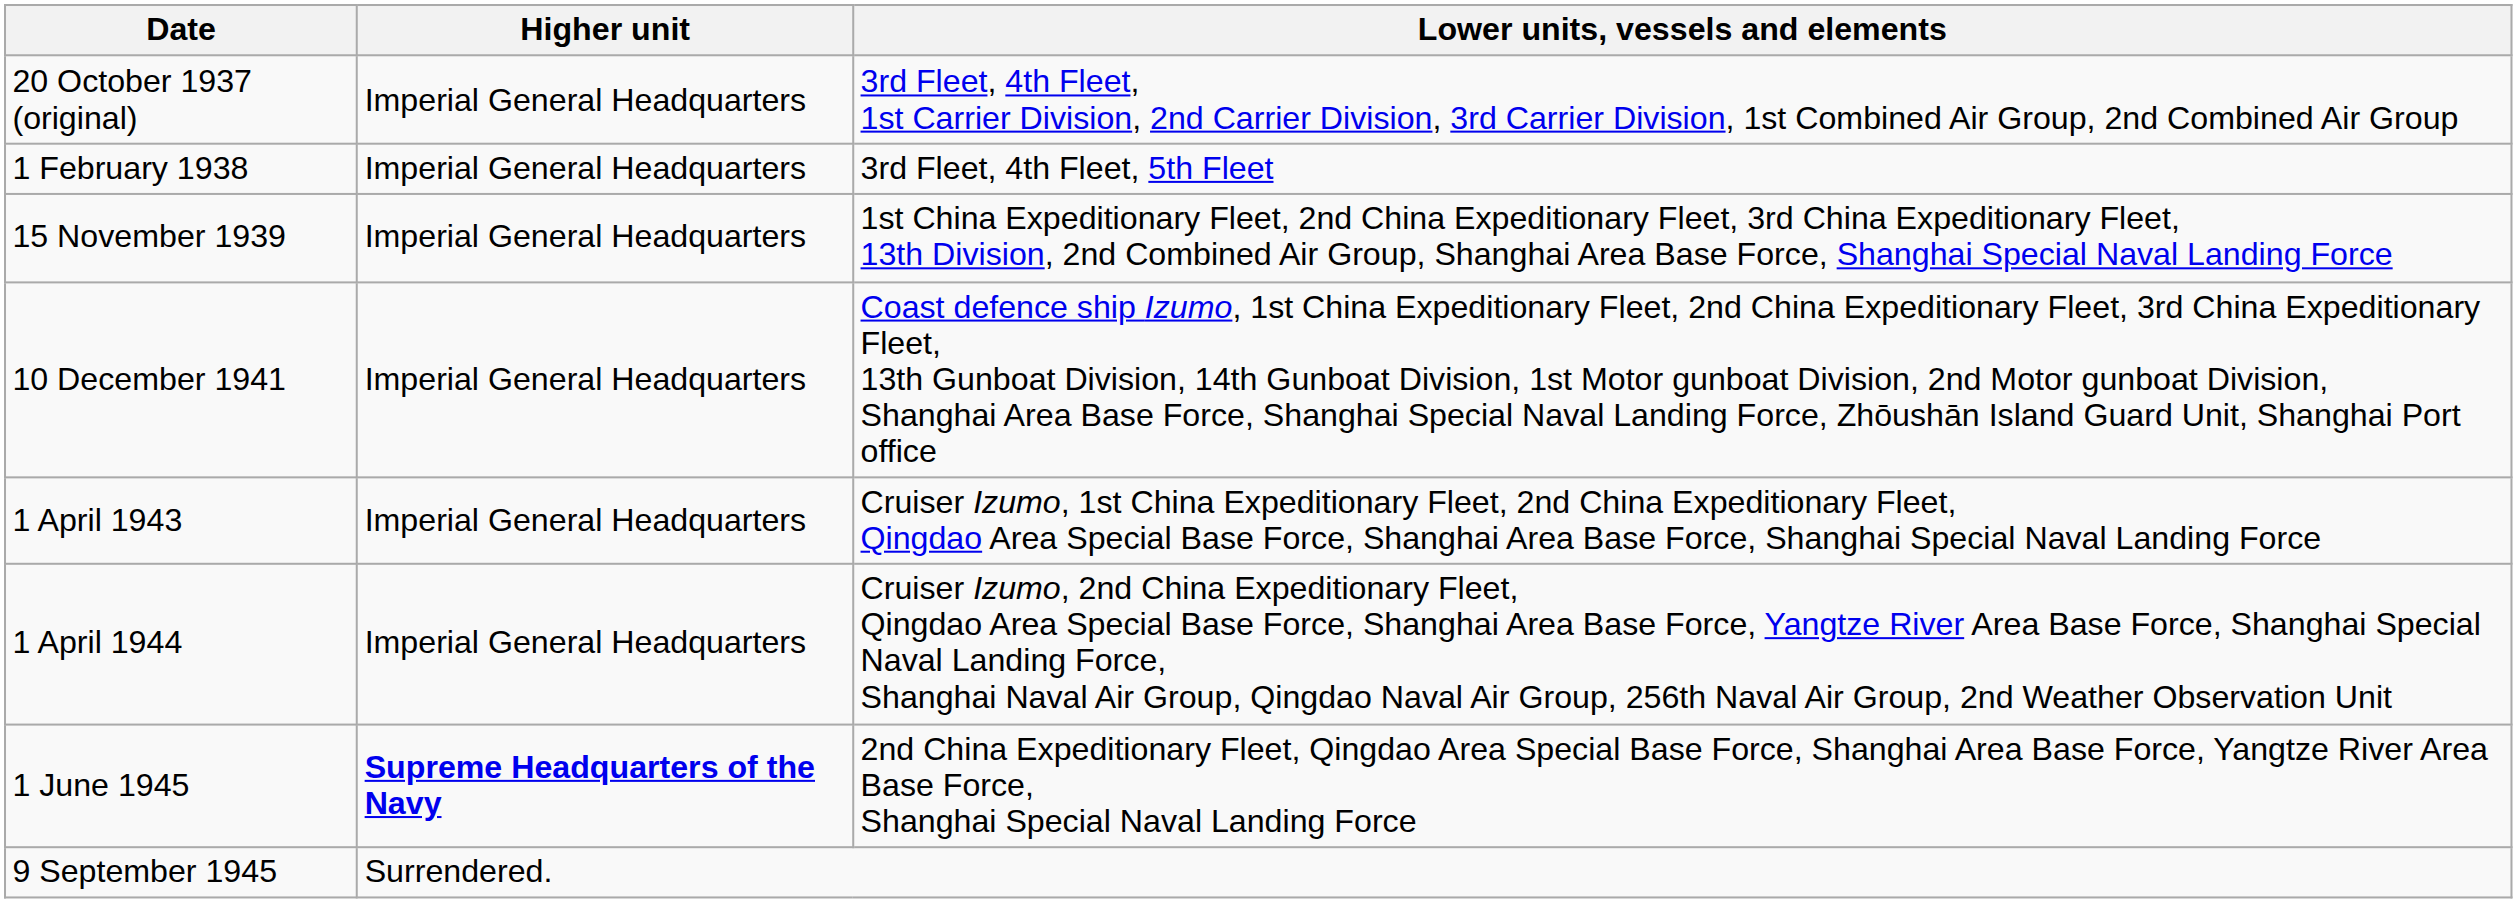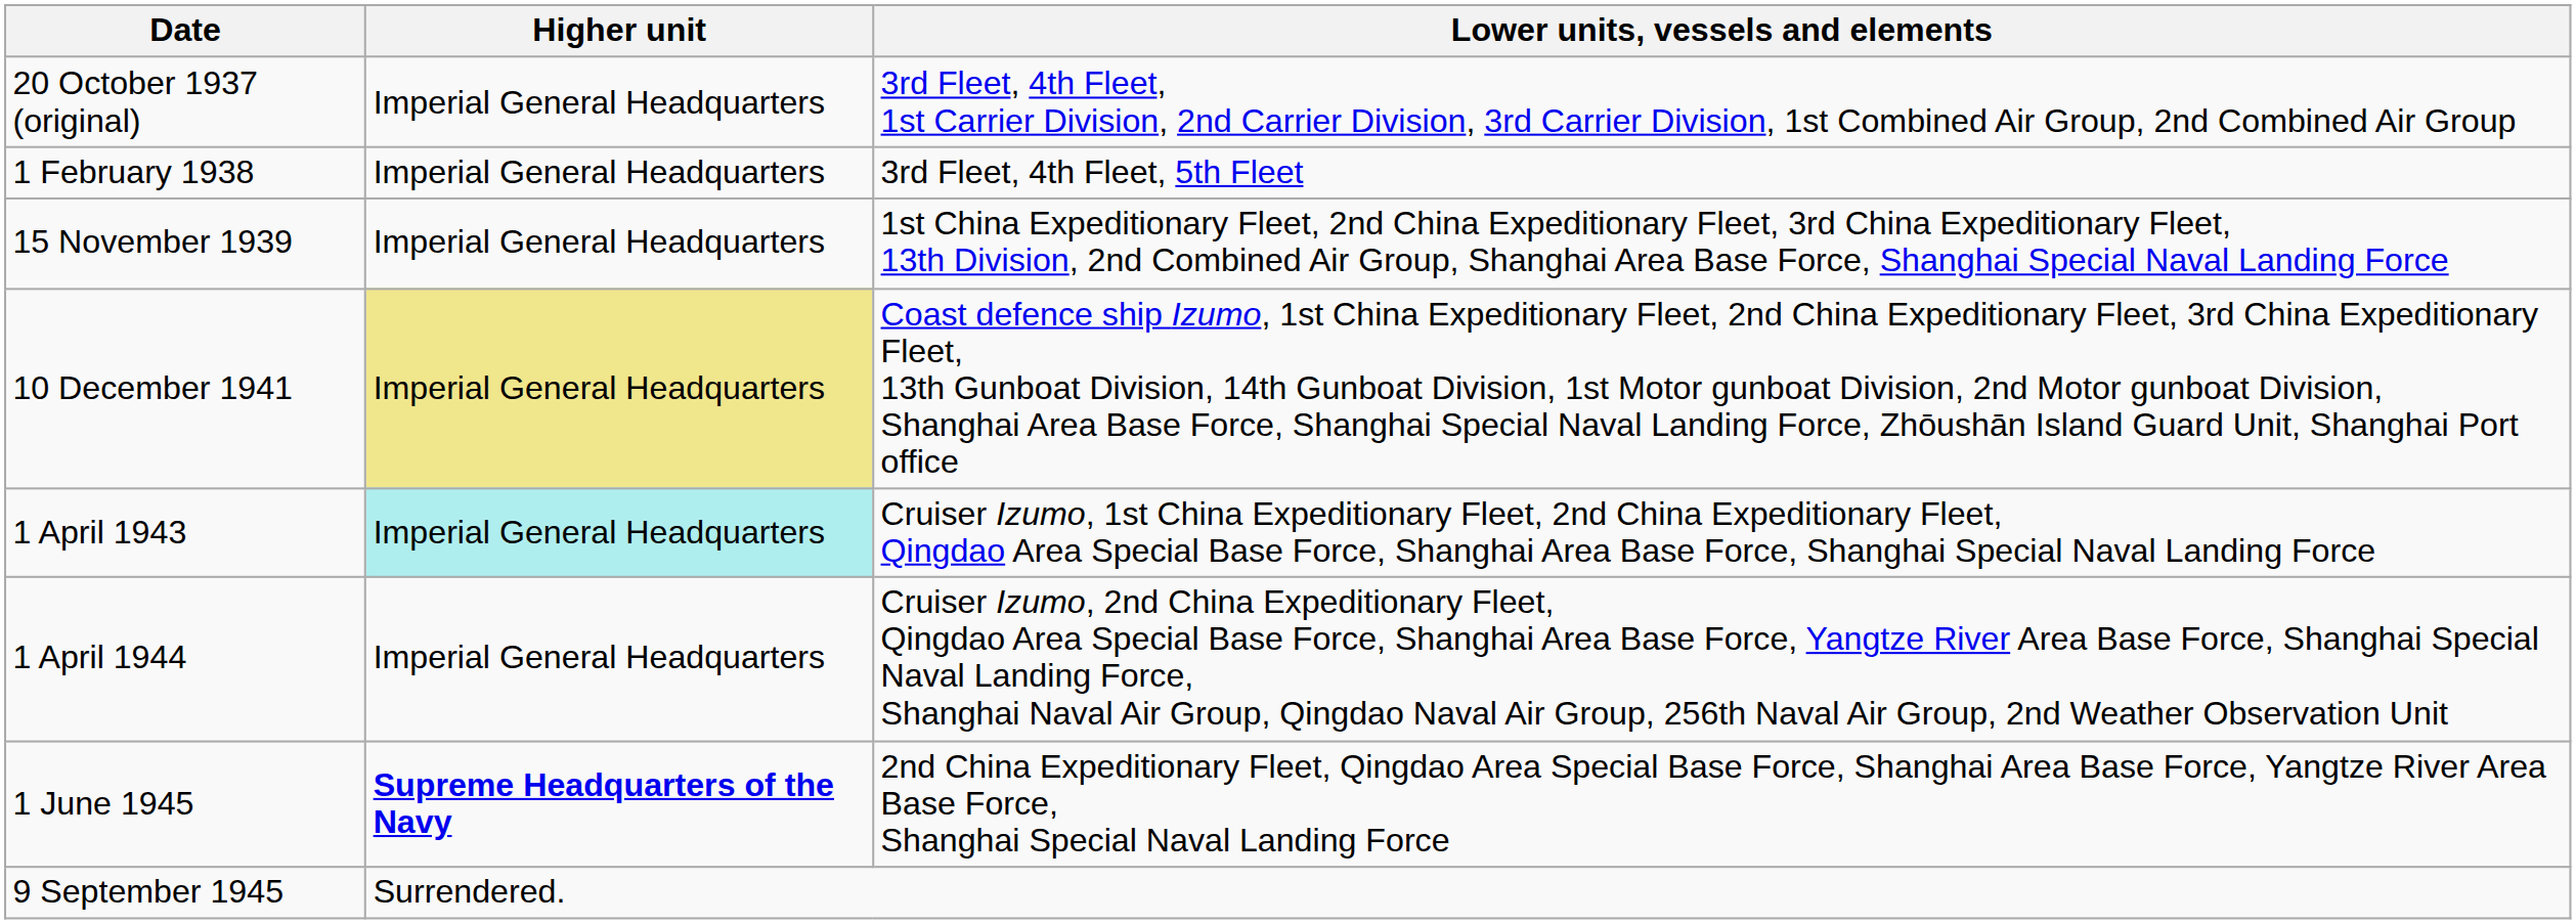10 December 1941 | Higher unit: no background -> khaki background
1 April 1943 | Higher unit: no background -> paleturquoise background
